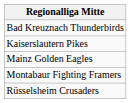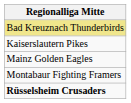row 2 | column 1: no background -> khaki background
row 6 | column 1: normal -> bold
